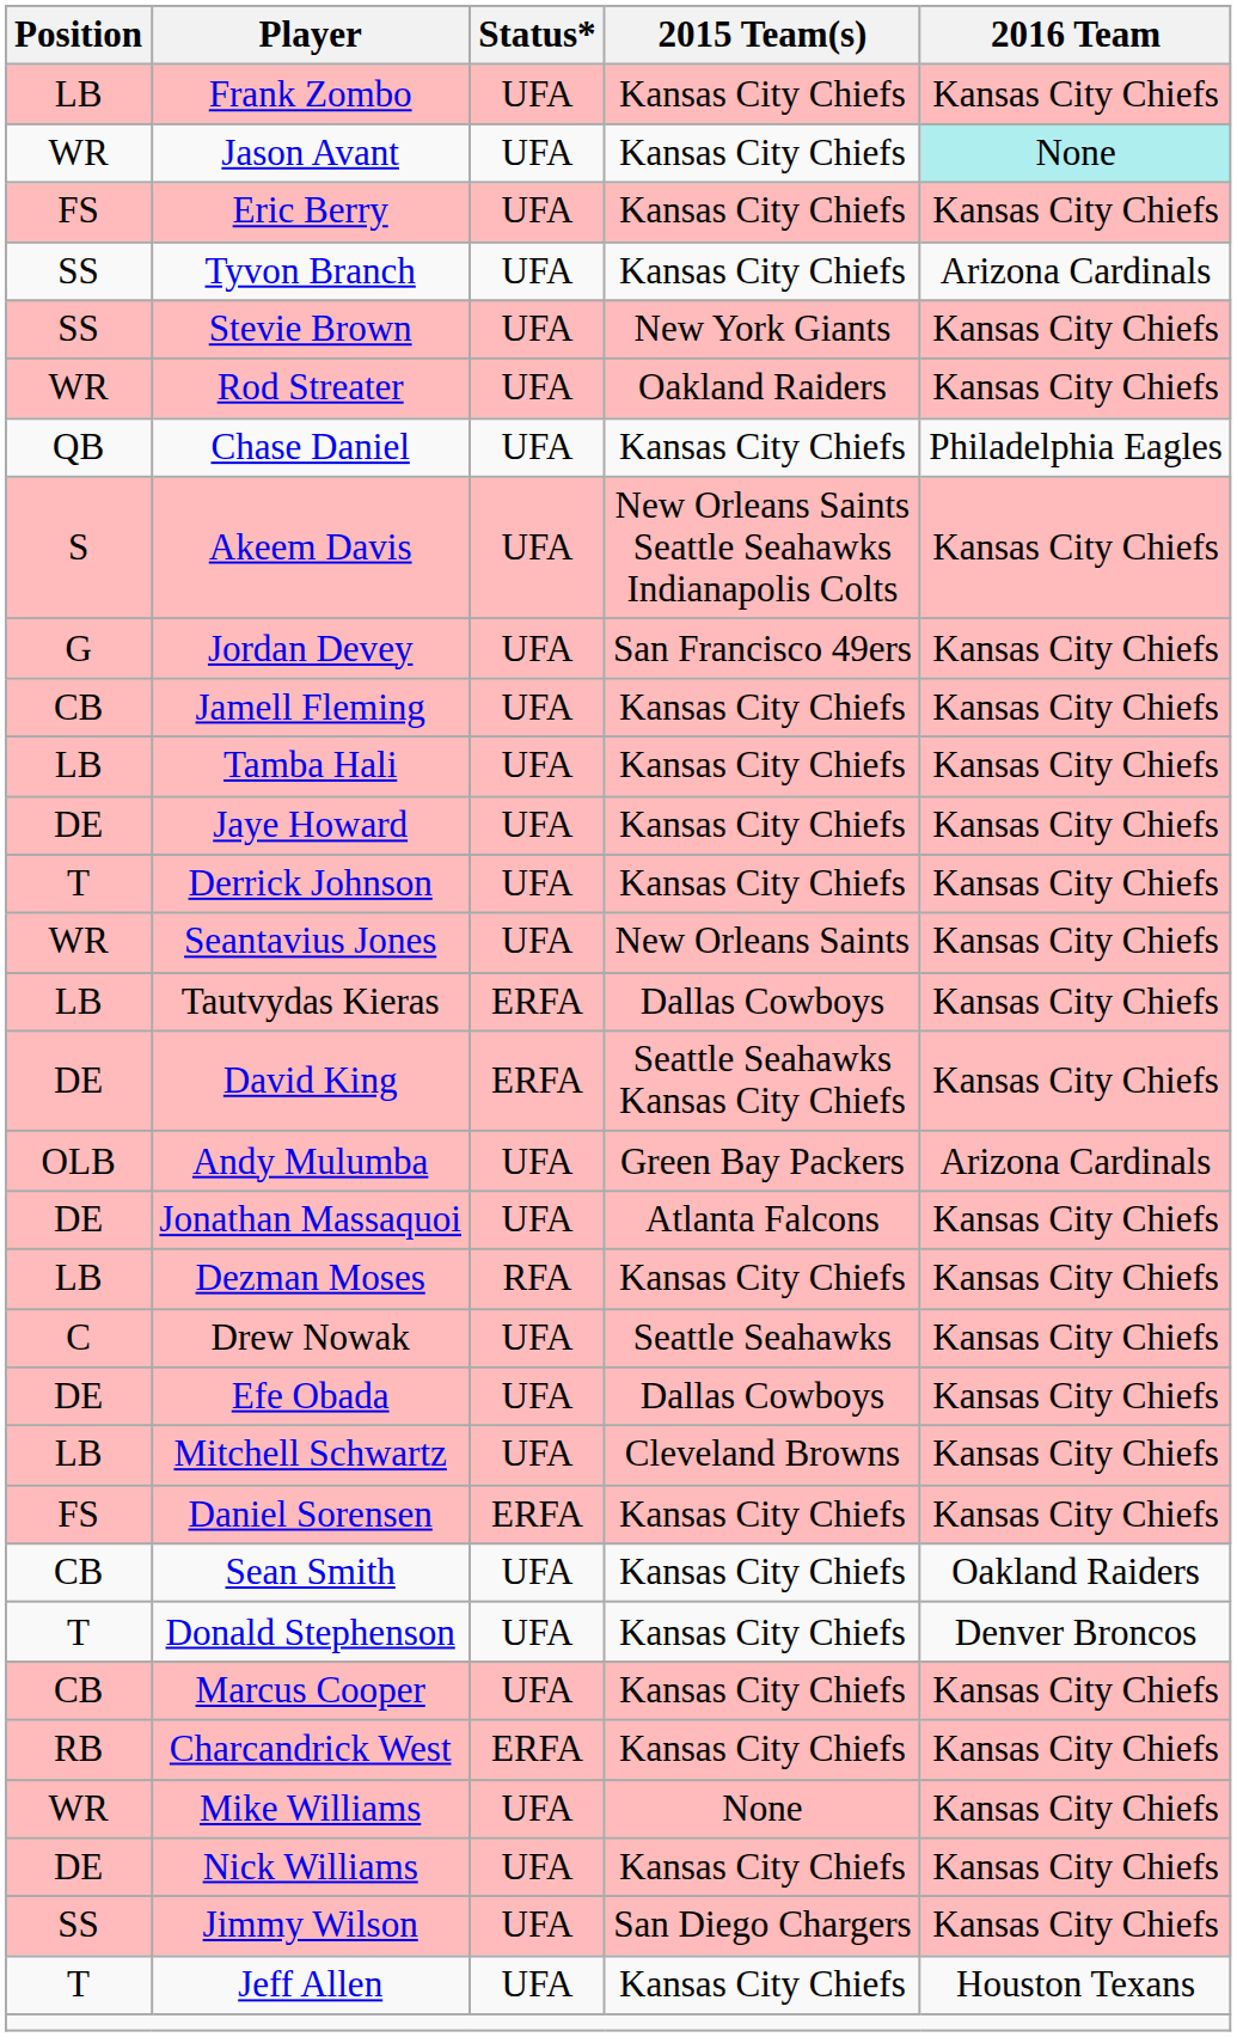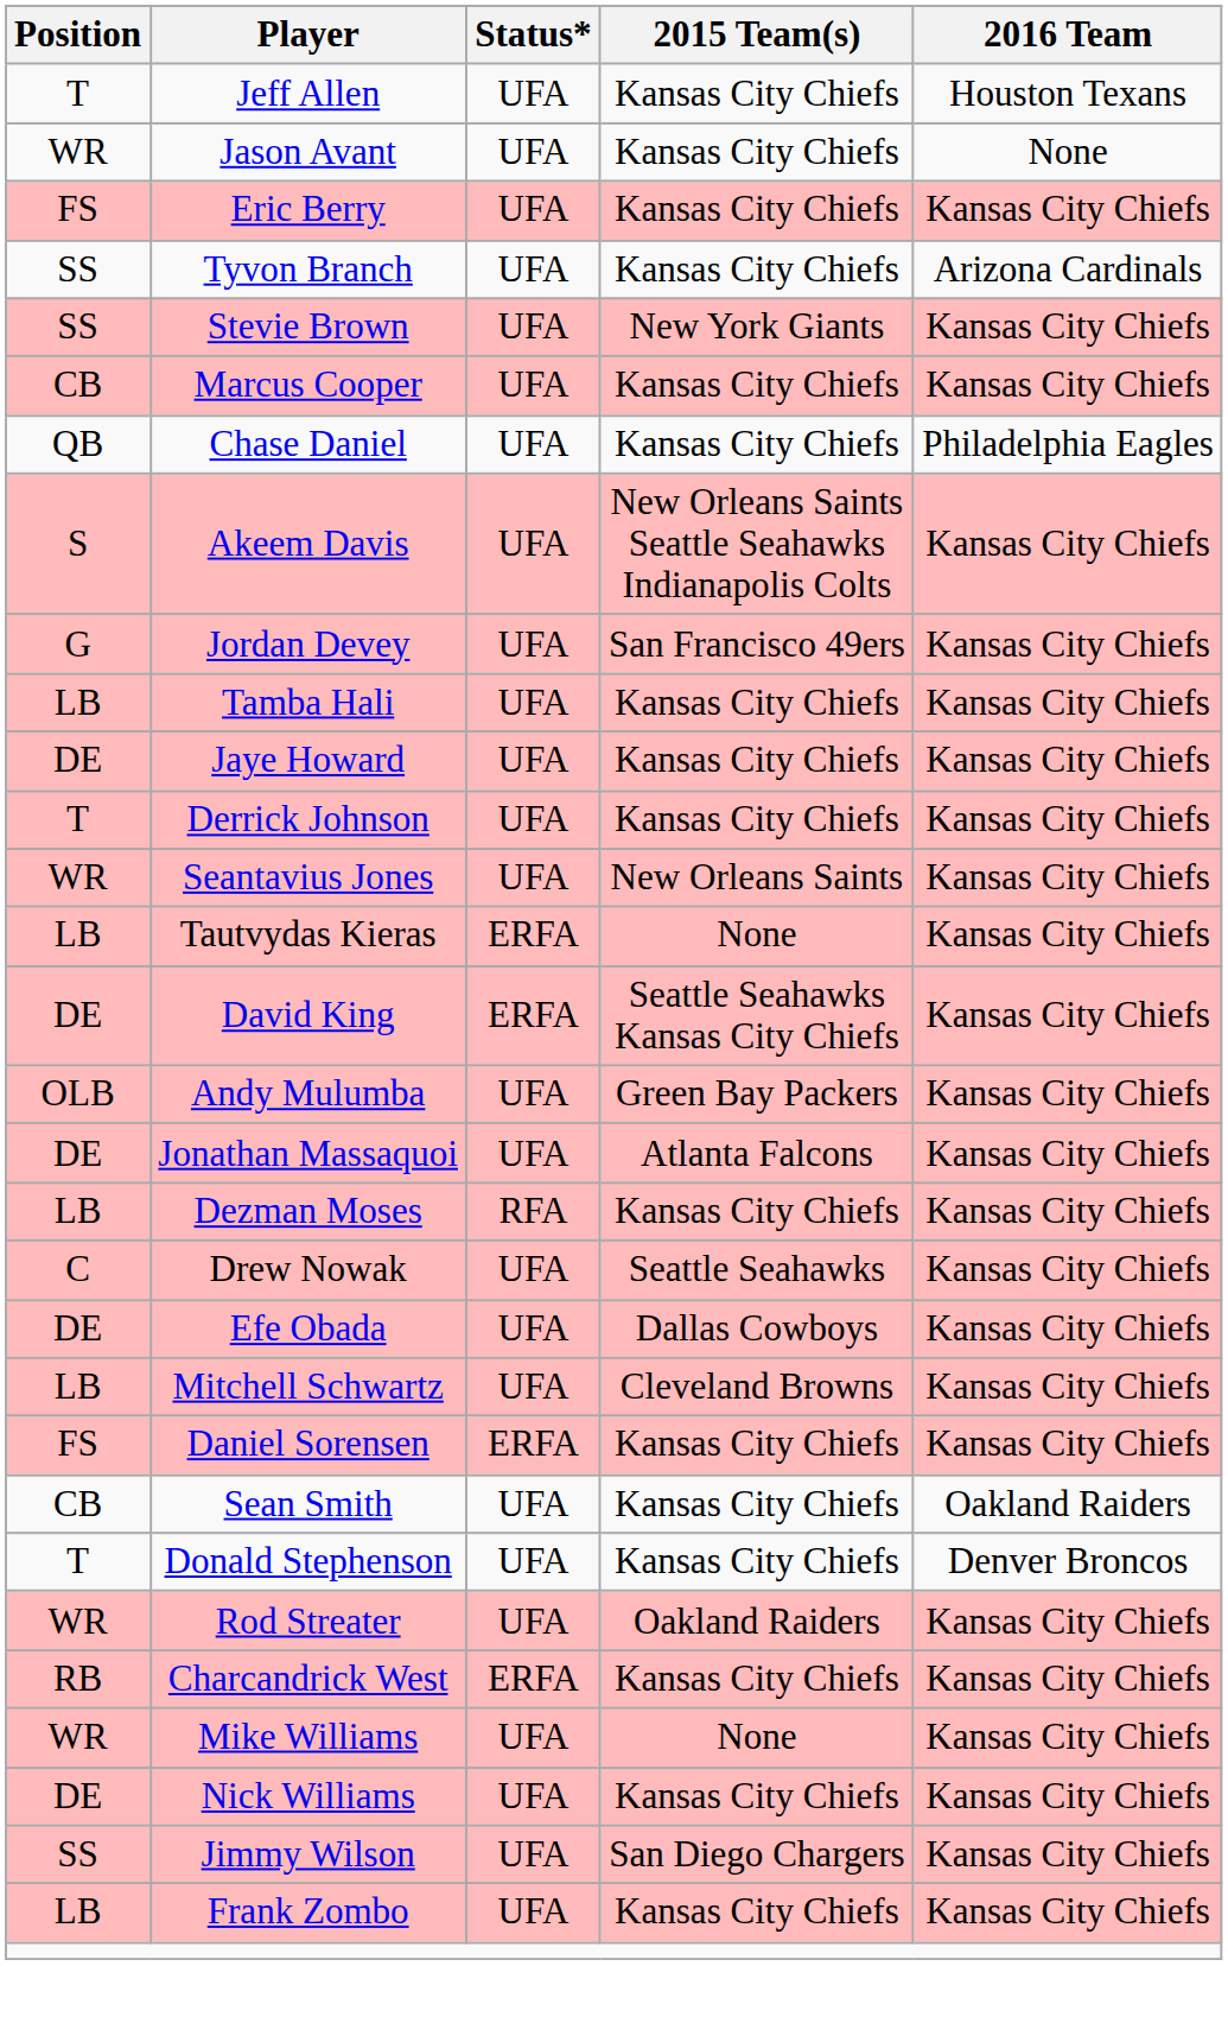rows swapped: Jeff Allen <-> Frank Zombo
Jason Avant | 2016 Team: paleturquoise background -> no background
rows swapped: Marcus Cooper <-> Rod Streater
- row: CB | Jamell Fleming | UFA | Kansas City Chiefs | Kansas City Chiefs
Tautvydas Kieras | 2015 Team(s): Dallas Cowboys -> None
Andy Mulumba | 2016 Team: Arizona Cardinals -> Kansas City Chiefs
